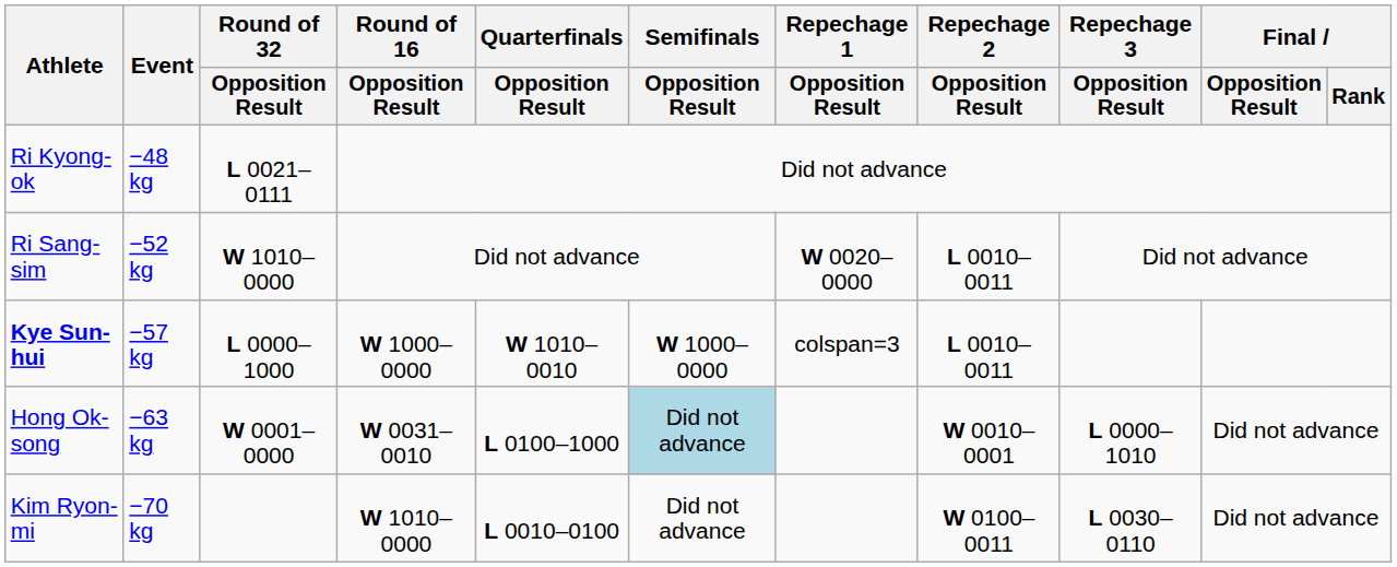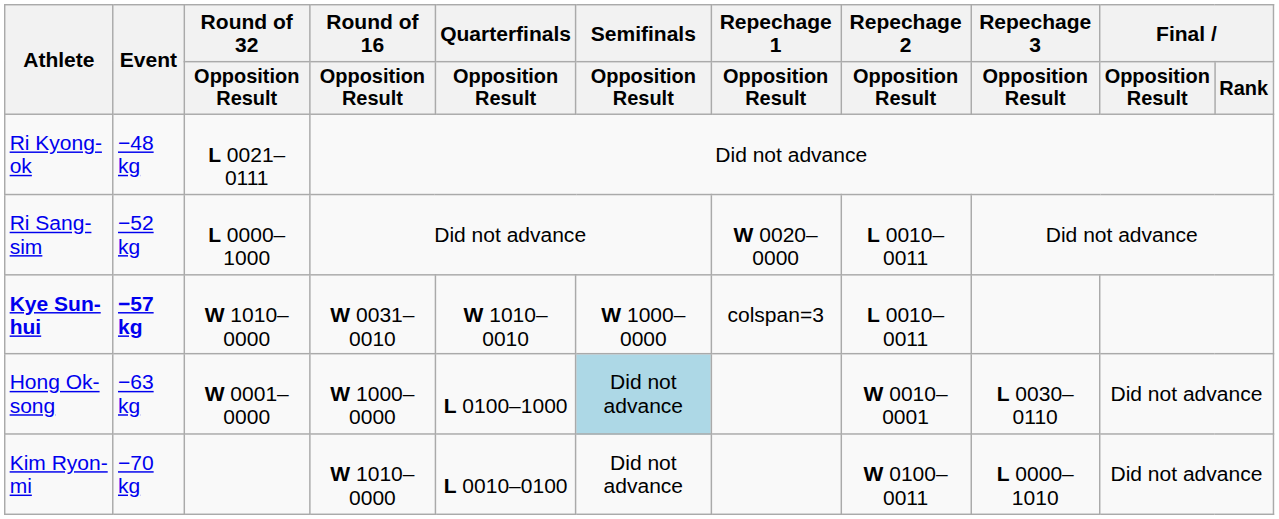Ri Sang-sim | Round of 32 / Opposition Result: W 1010–0000 -> L 0000–1000
Kye Sun-hui | Event: normal -> bold
Kye Sun-hui | Round of 32 / Opposition Result: L 0000–1000 -> W 1010–0000
Kye Sun-hui | Round of 16 / Opposition Result: W 1000–0000 -> W 0031–0010
Hong Ok-song | Round of 16 / Opposition Result: W 0031–0010 -> W 1000–0000
Hong Ok-song | Repechage 3 / Opposition Result: L 0000–1010 -> L 0030–0110
Kim Ryon-mi | Repechage 3 / Opposition Result: L 0030–0110 -> L 0000–1010
